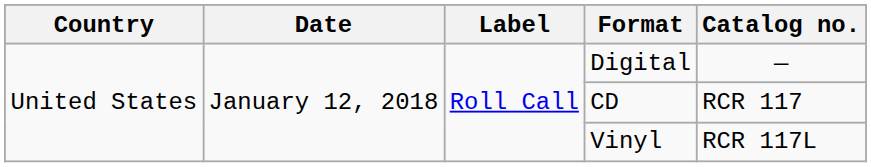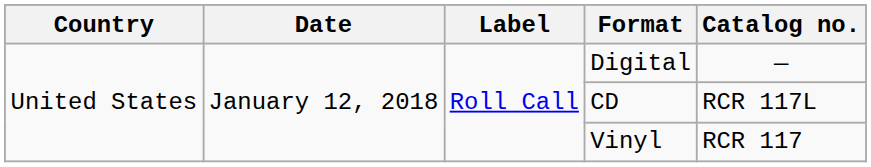CD | Catalog no.: RCR 117 -> RCR 117L
Vinyl | Catalog no.: RCR 117L -> RCR 117
